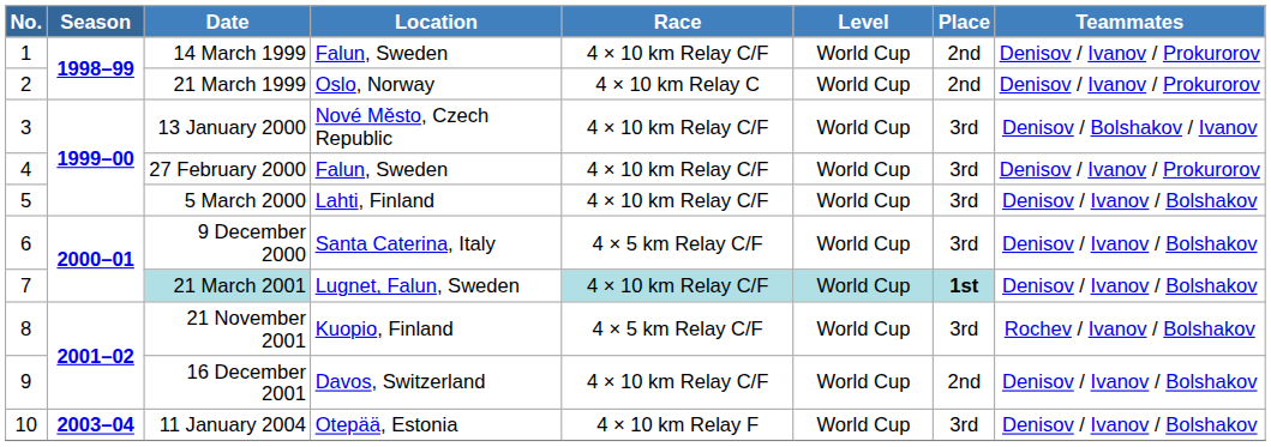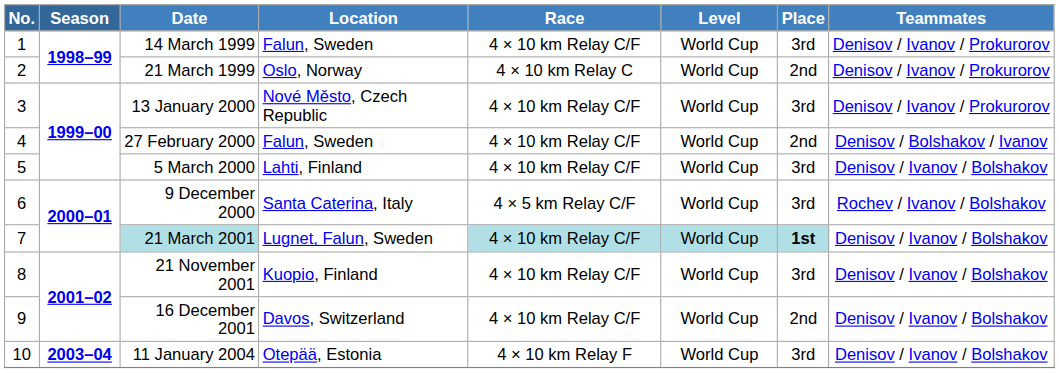14 March 1999 | Place: 2nd -> 3rd
13 January 2000 | Teammates: Denisov / Bolshakov / Ivanov -> Denisov / Ivanov / Prokurorov
27 February 2000 | Place: 3rd -> 2nd
27 February 2000 | Teammates: Denisov / Ivanov / Prokurorov -> Denisov / Bolshakov / Ivanov
9 December 2000 | Teammates: Denisov / Ivanov / Bolshakov -> Rochev / Ivanov / Bolshakov
21 November 2001 | Race: 4 × 5 km Relay C/F -> 4 × 10 km Relay C/F
21 November 2001 | Teammates: Rochev / Ivanov / Bolshakov -> Denisov / Ivanov / Bolshakov
